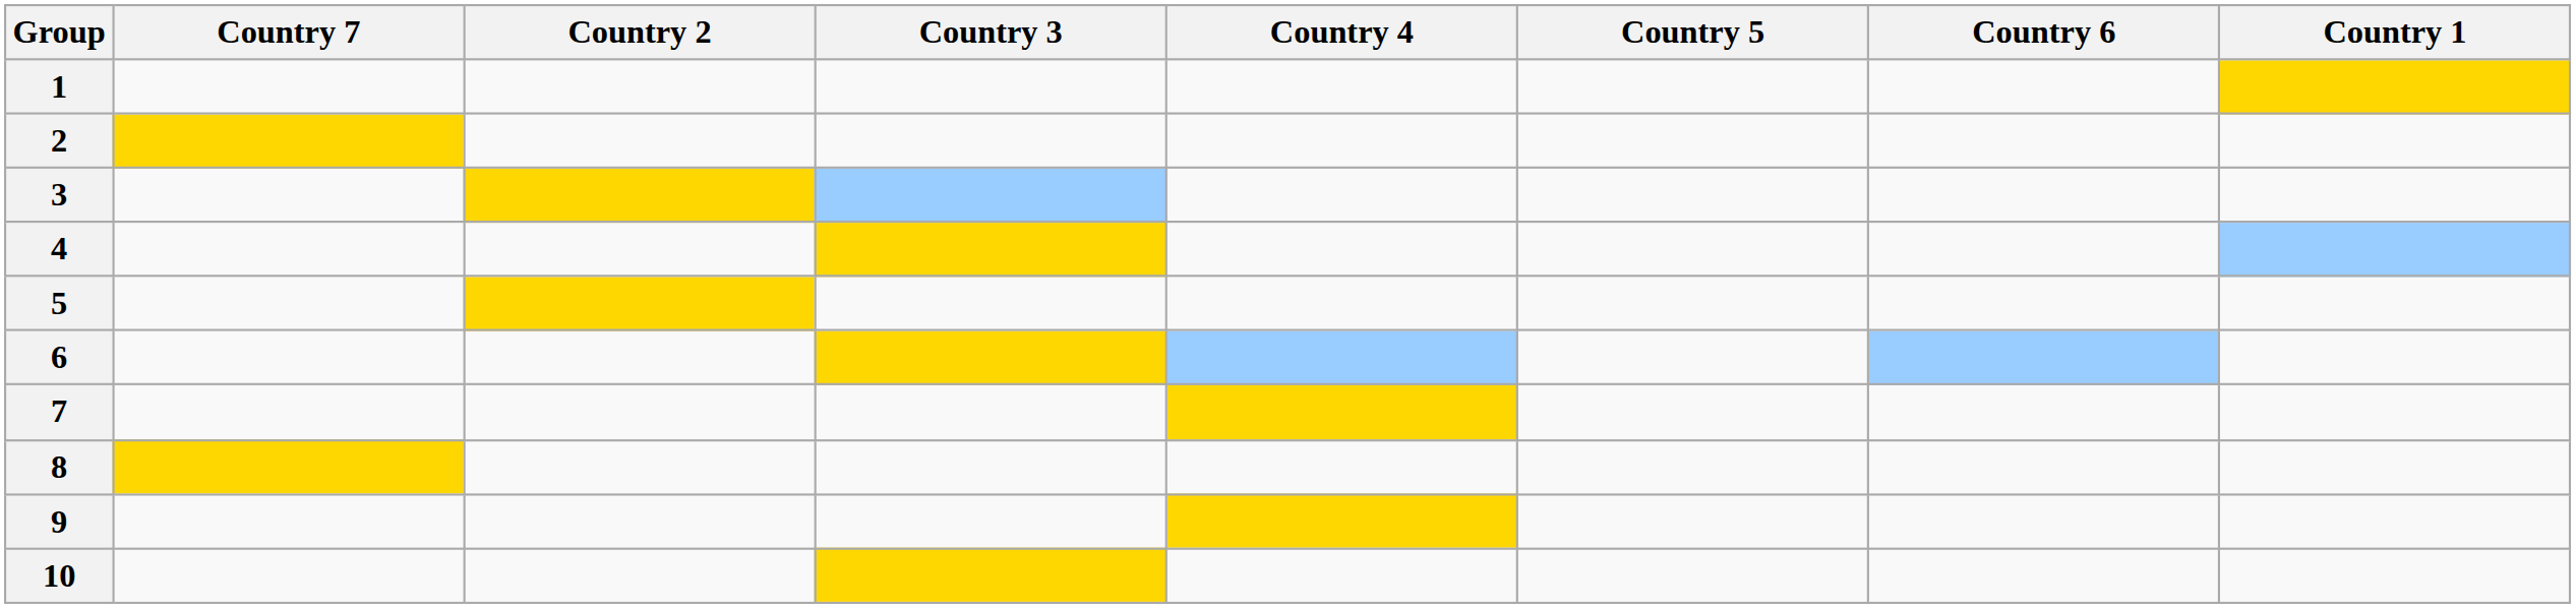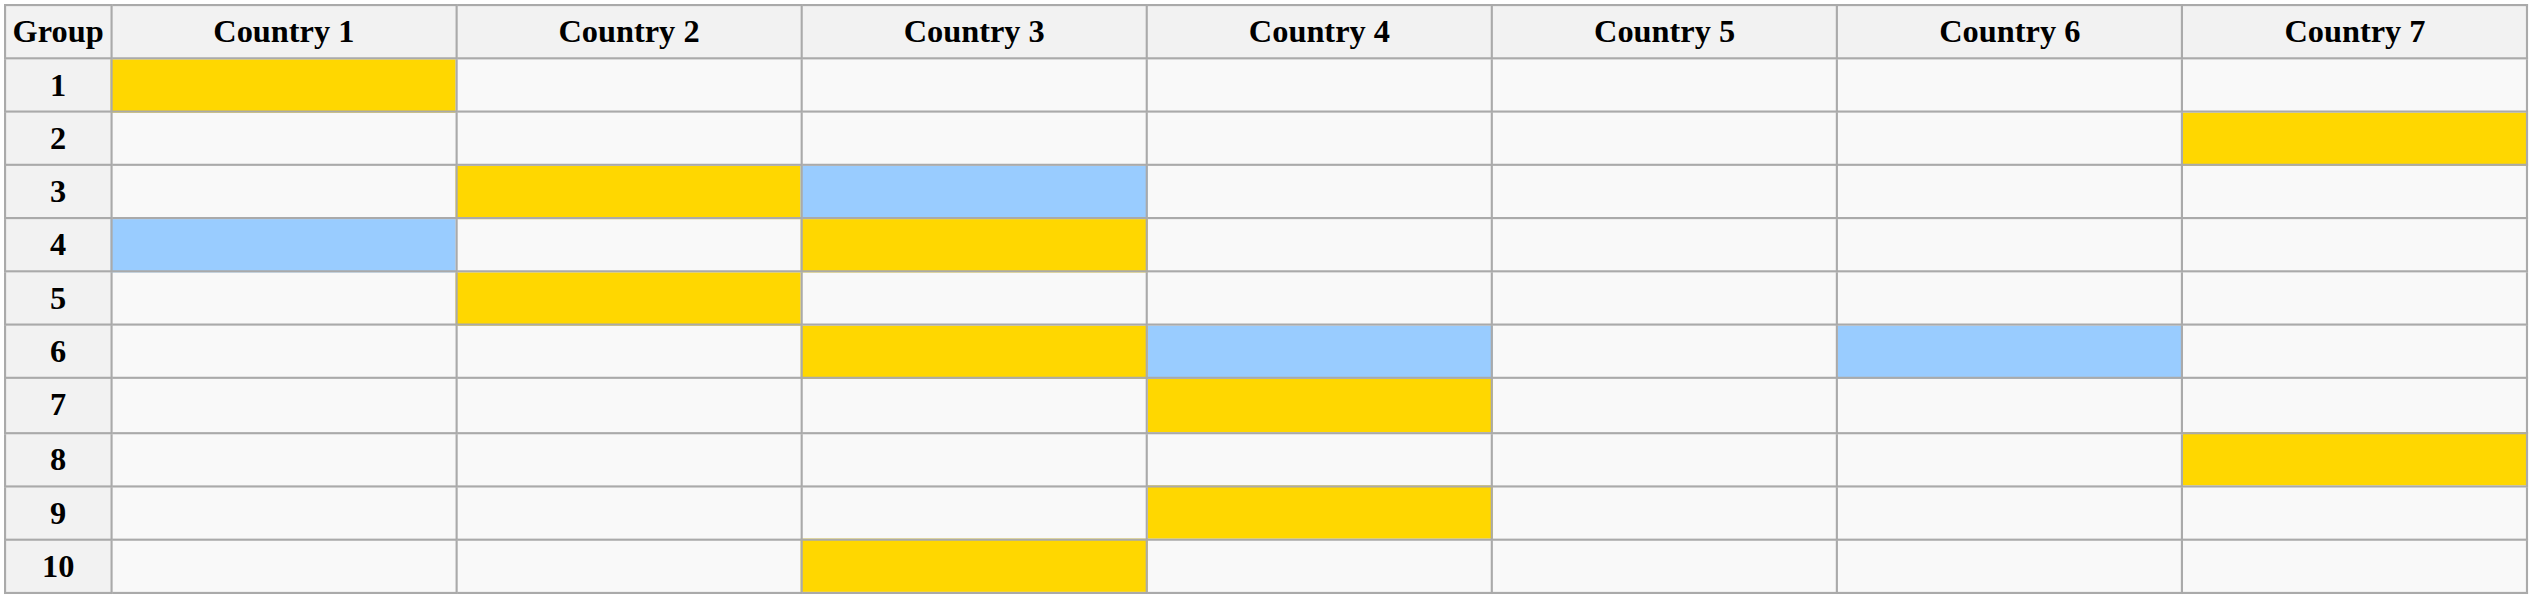columns swapped: Country 1 <-> Country 7
